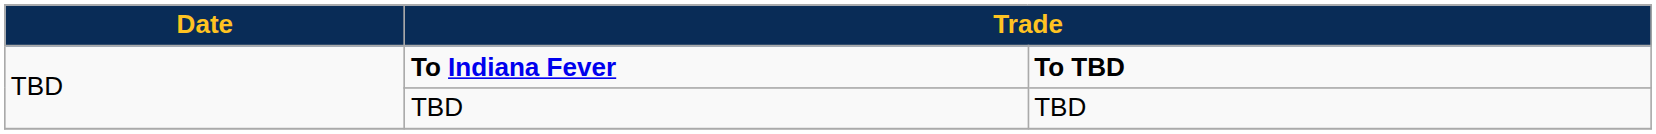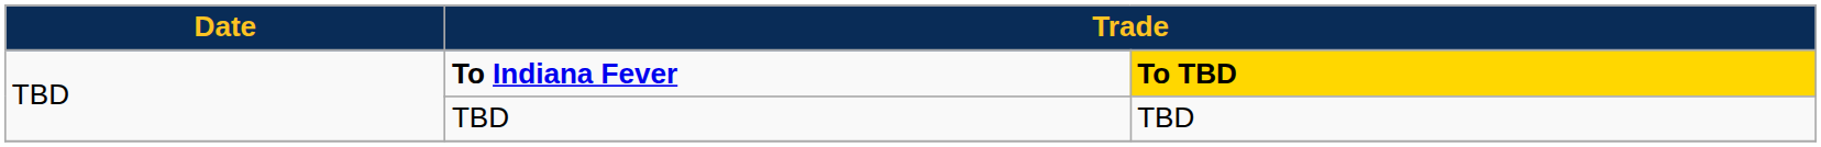To Indiana Fever | column 3: no background -> gold background
